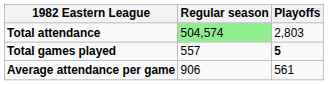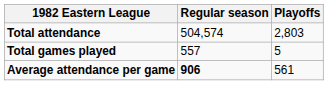row 2 | Regular season: lightgreen background -> no background
row 3 | Playoffs: bold -> normal
row 4 | Regular season: normal -> bold
